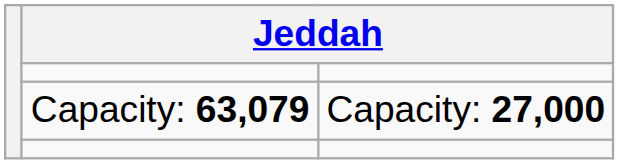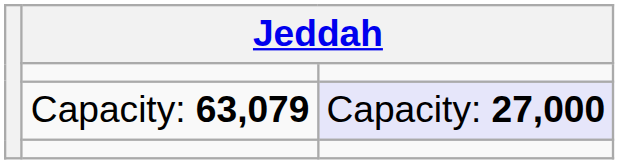Capacity: 63,079 | column 3: no background -> lavender background
